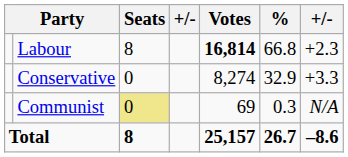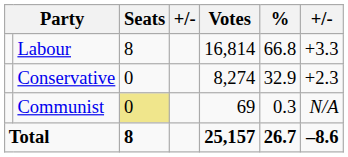Labour | Votes: bold -> normal
Labour | column 7: +2.3 -> +3.3
Conservative | column 7: +3.3 -> +2.3
